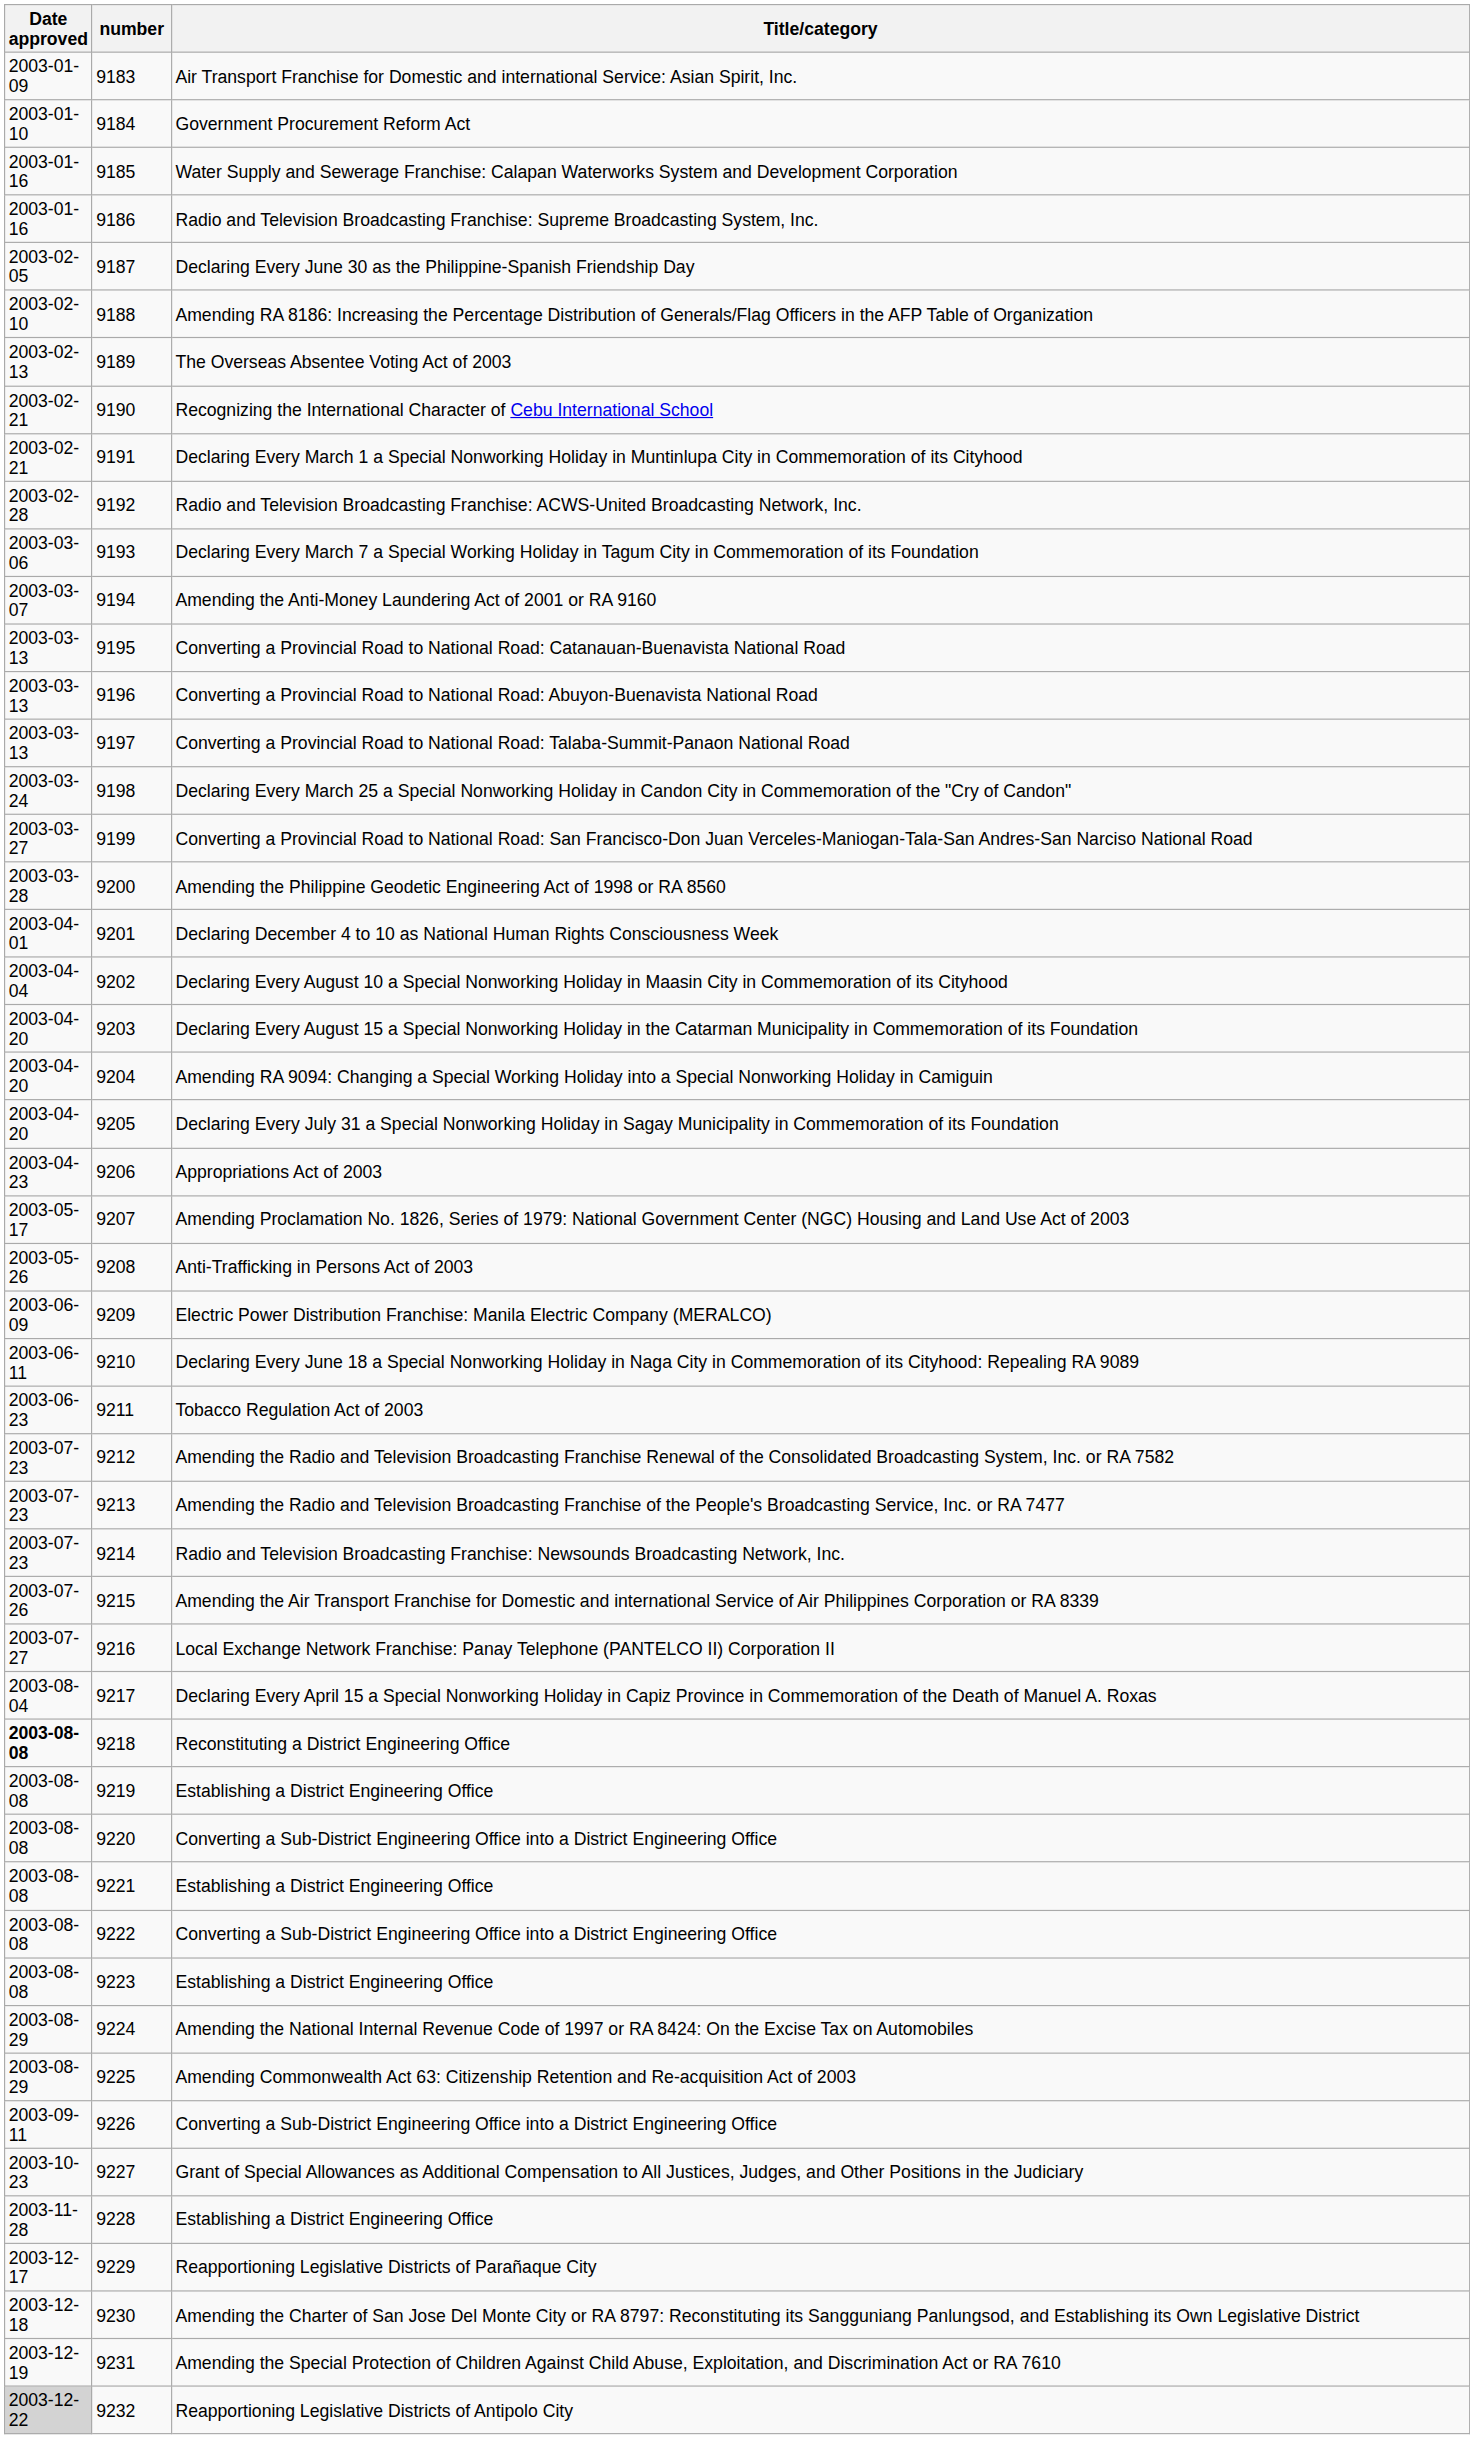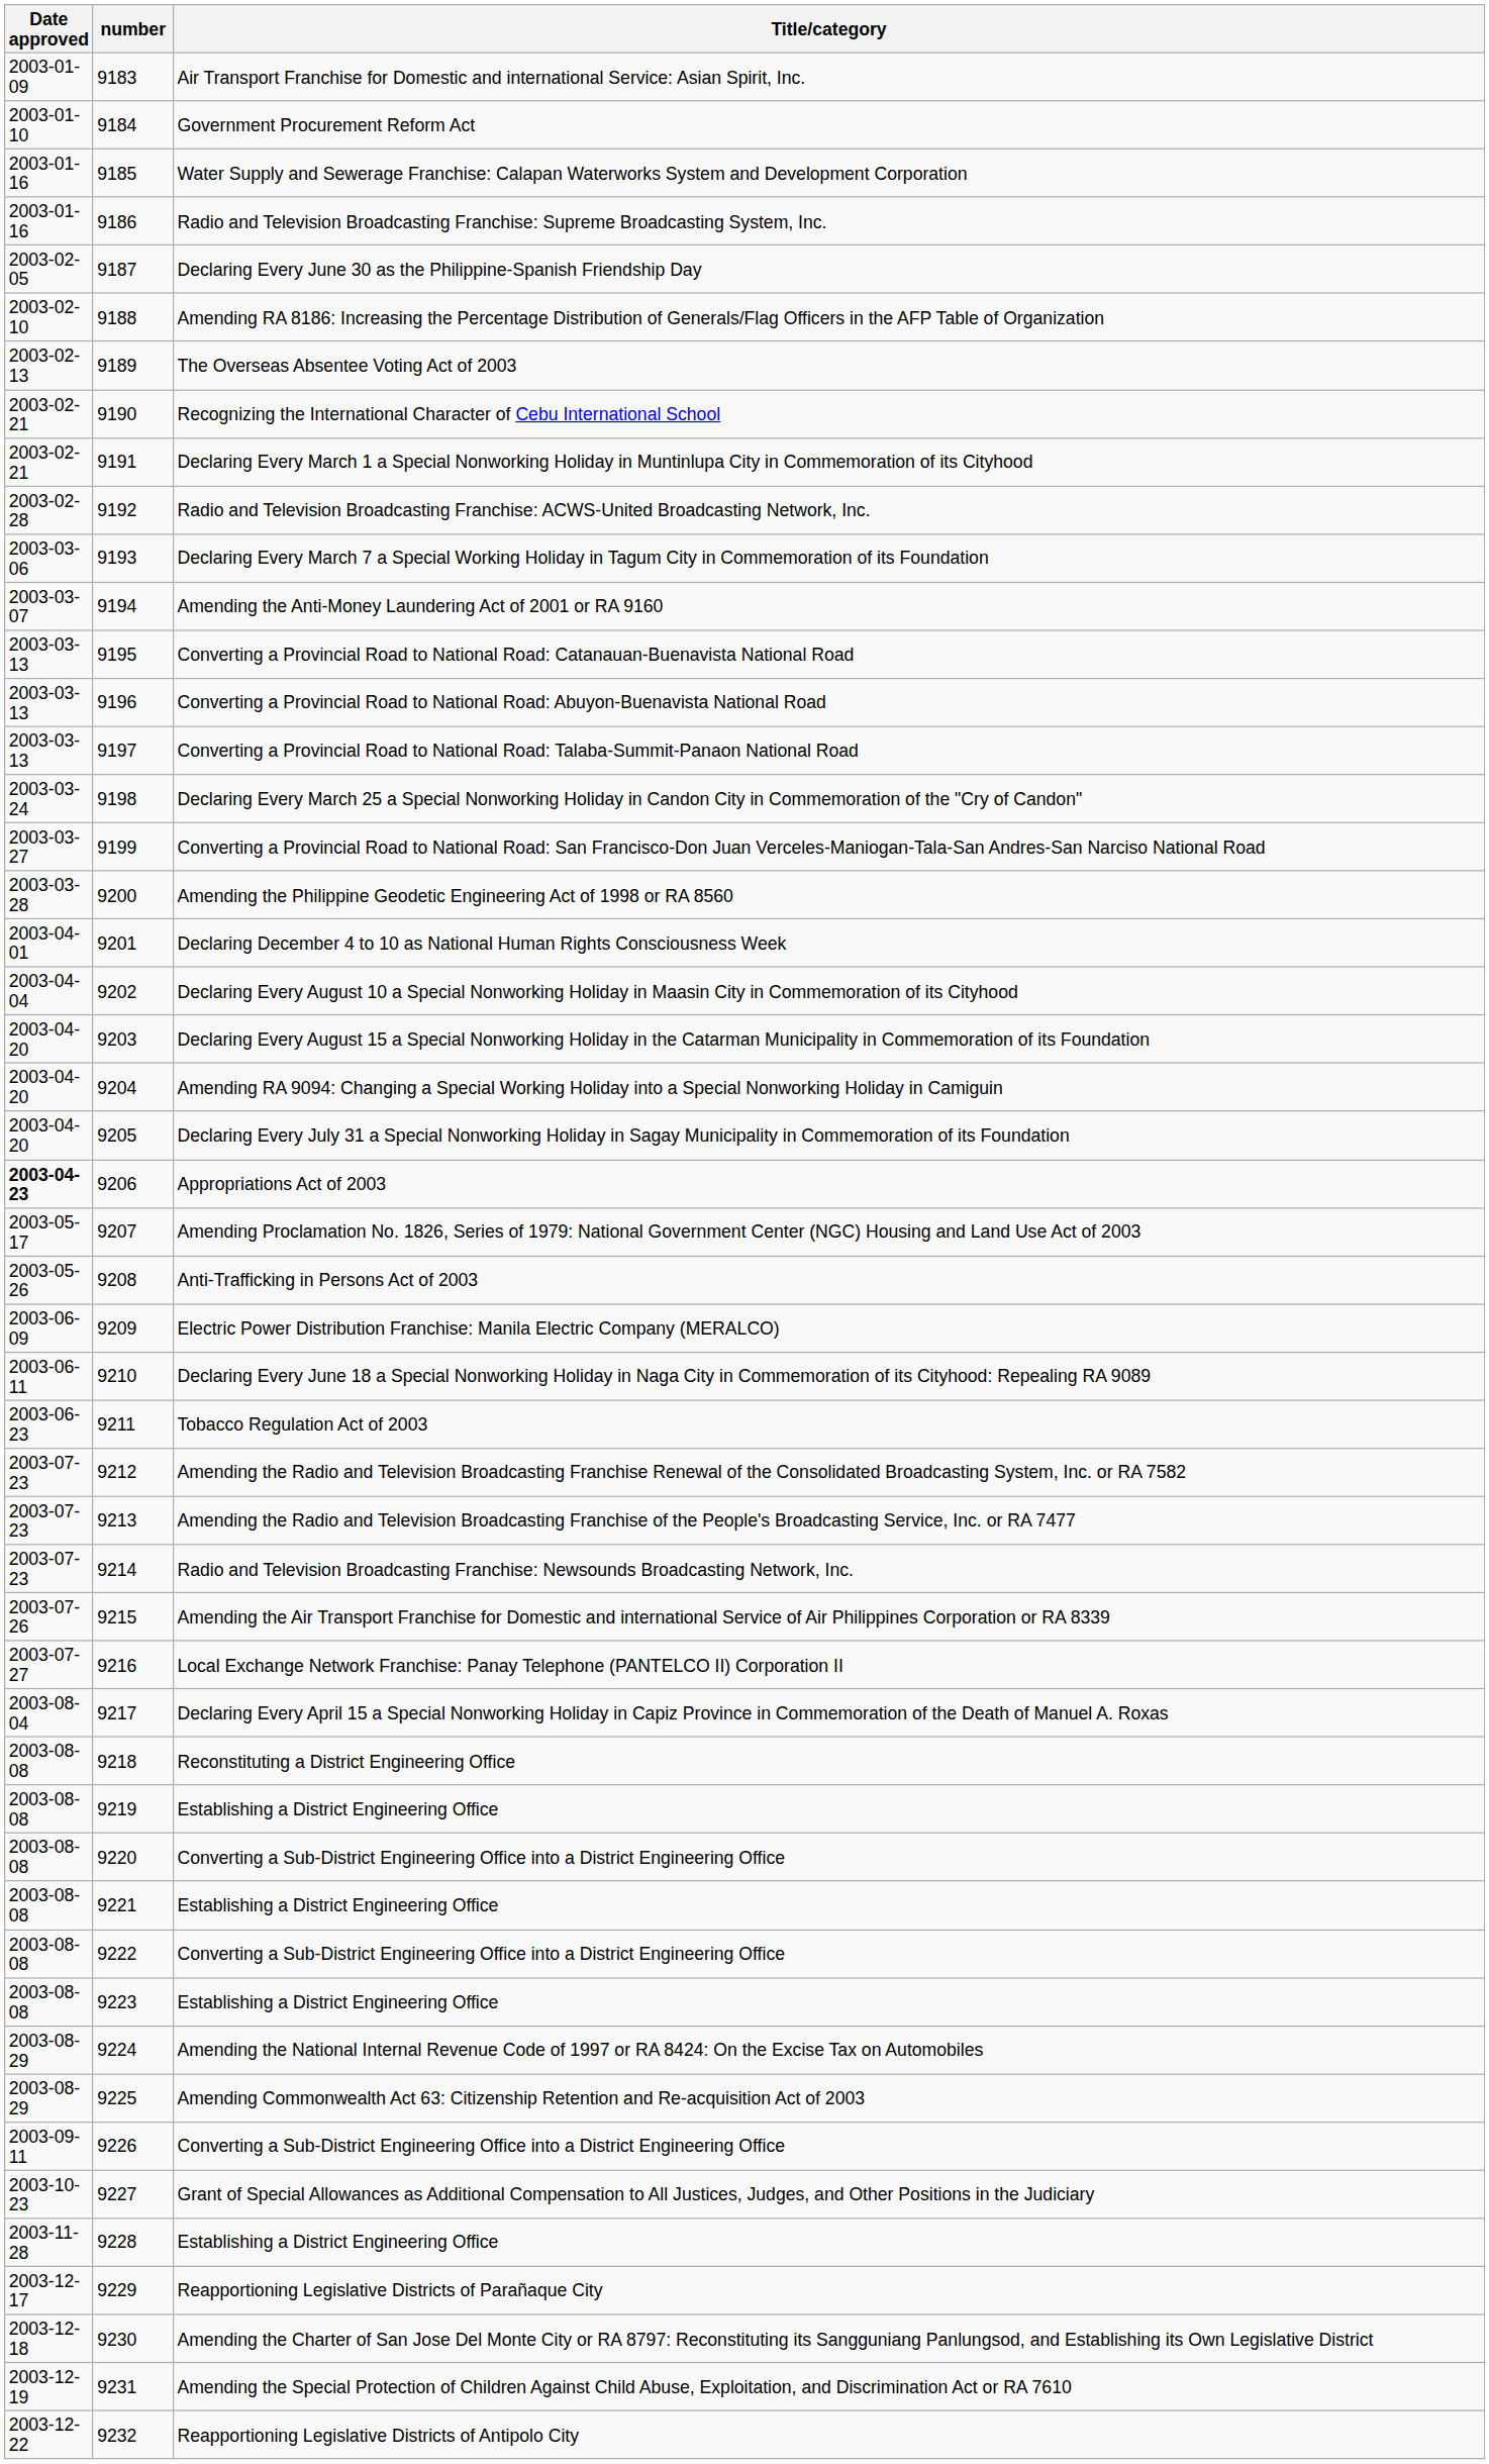Appropriations Act of 2003 | Date approved: normal -> bold
Reconstituting a District Engineering Office | Date approved: bold -> normal
Reapportioning Legislative Districts of Antipolo City | Date approved: lightgrey background -> no background
